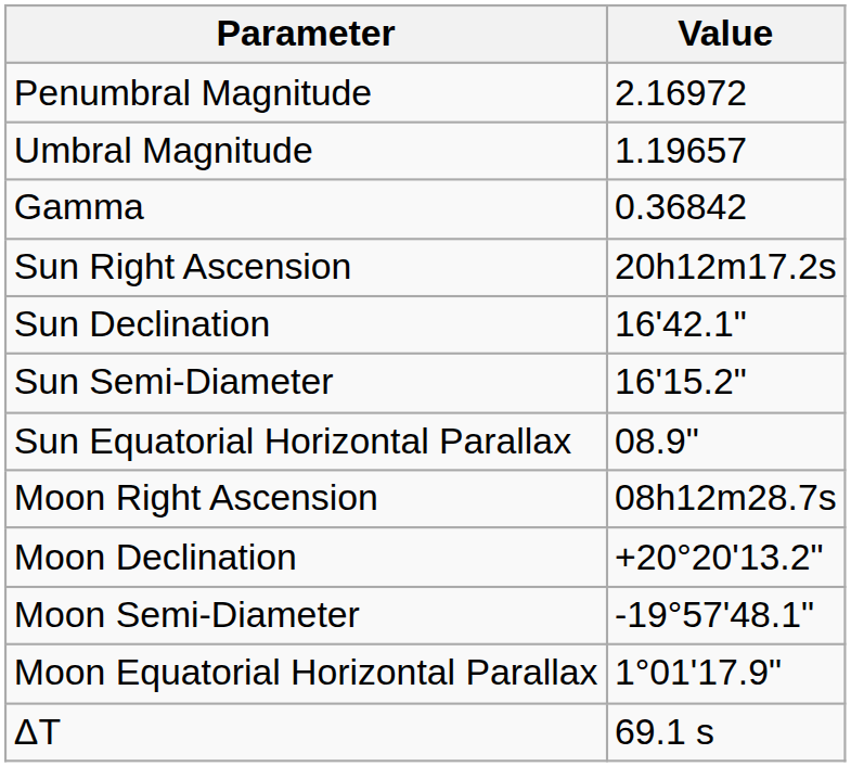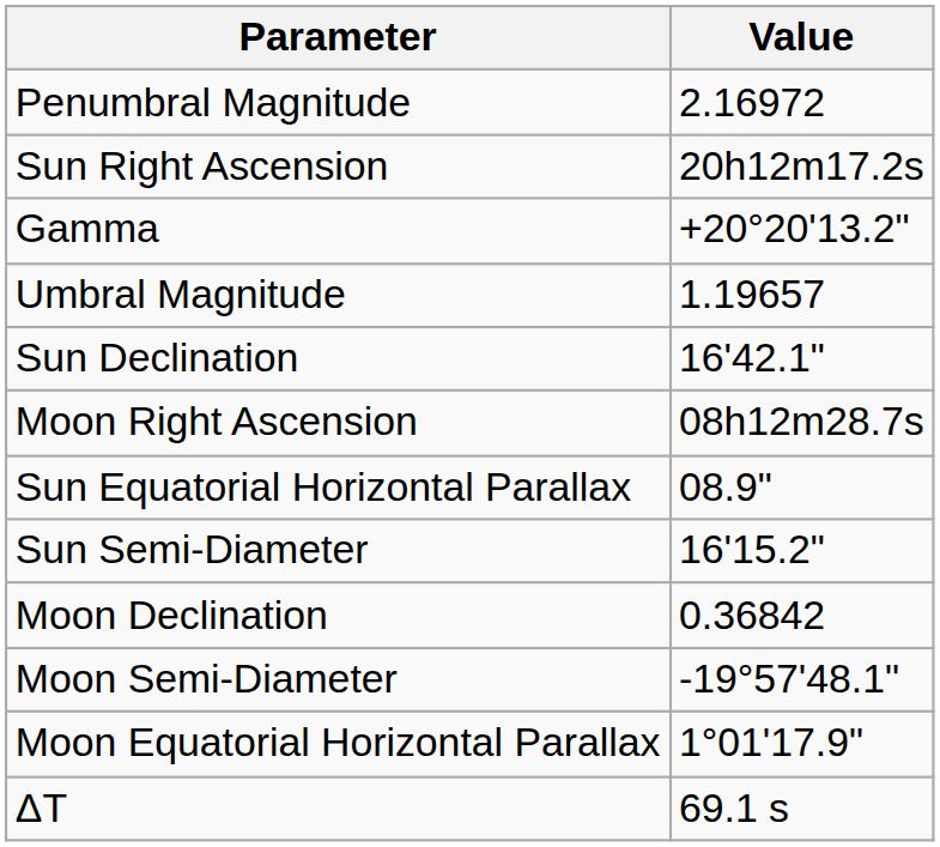rows swapped: Umbral Magnitude <-> Sun Right Ascension
Gamma | Value: 0.36842 -> +20°20'13.2"
rows swapped: Sun Semi-Diameter <-> Moon Right Ascension
Moon Declination | Value: +20°20'13.2" -> 0.36842
